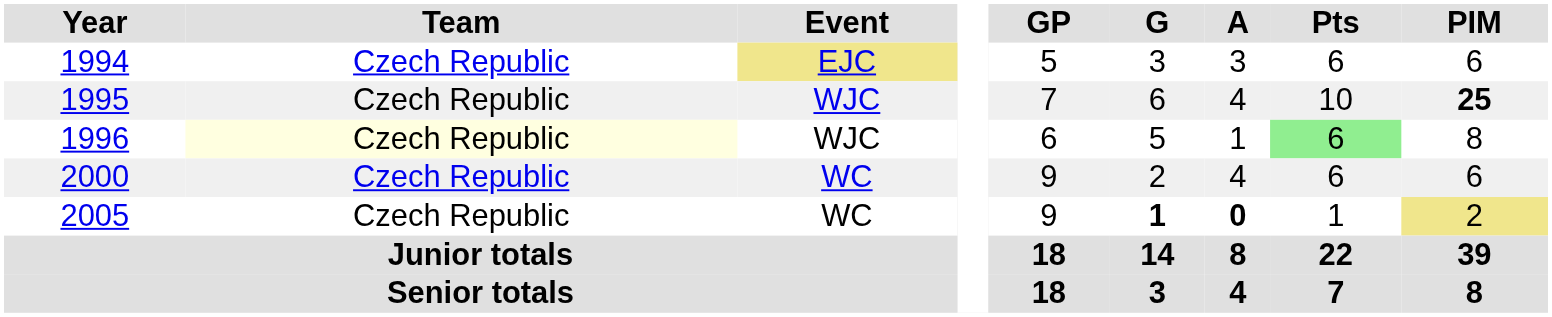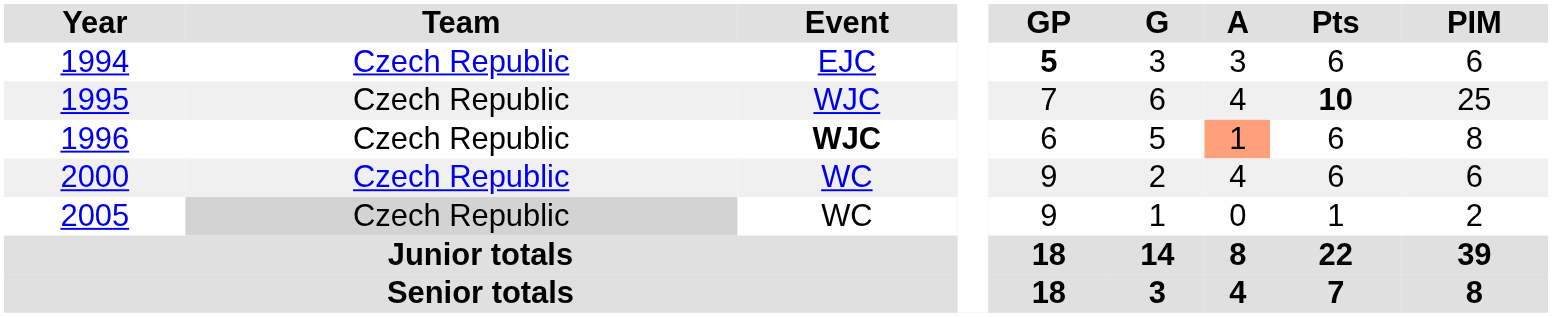1994 | Event: khaki background -> no background
1994 | GP: normal -> bold
1995 | Pts: normal -> bold
1995 | PIM: bold -> normal
1996 | Team: lightyellow background -> no background
1996 | Event: normal -> bold
1996 | A: no background -> lightsalmon background
1996 | Pts: lightgreen background -> no background
2005 | Team: no background -> lightgrey background
2005 | G: bold -> normal
2005 | A: bold -> normal
2005 | PIM: khaki background -> no background
